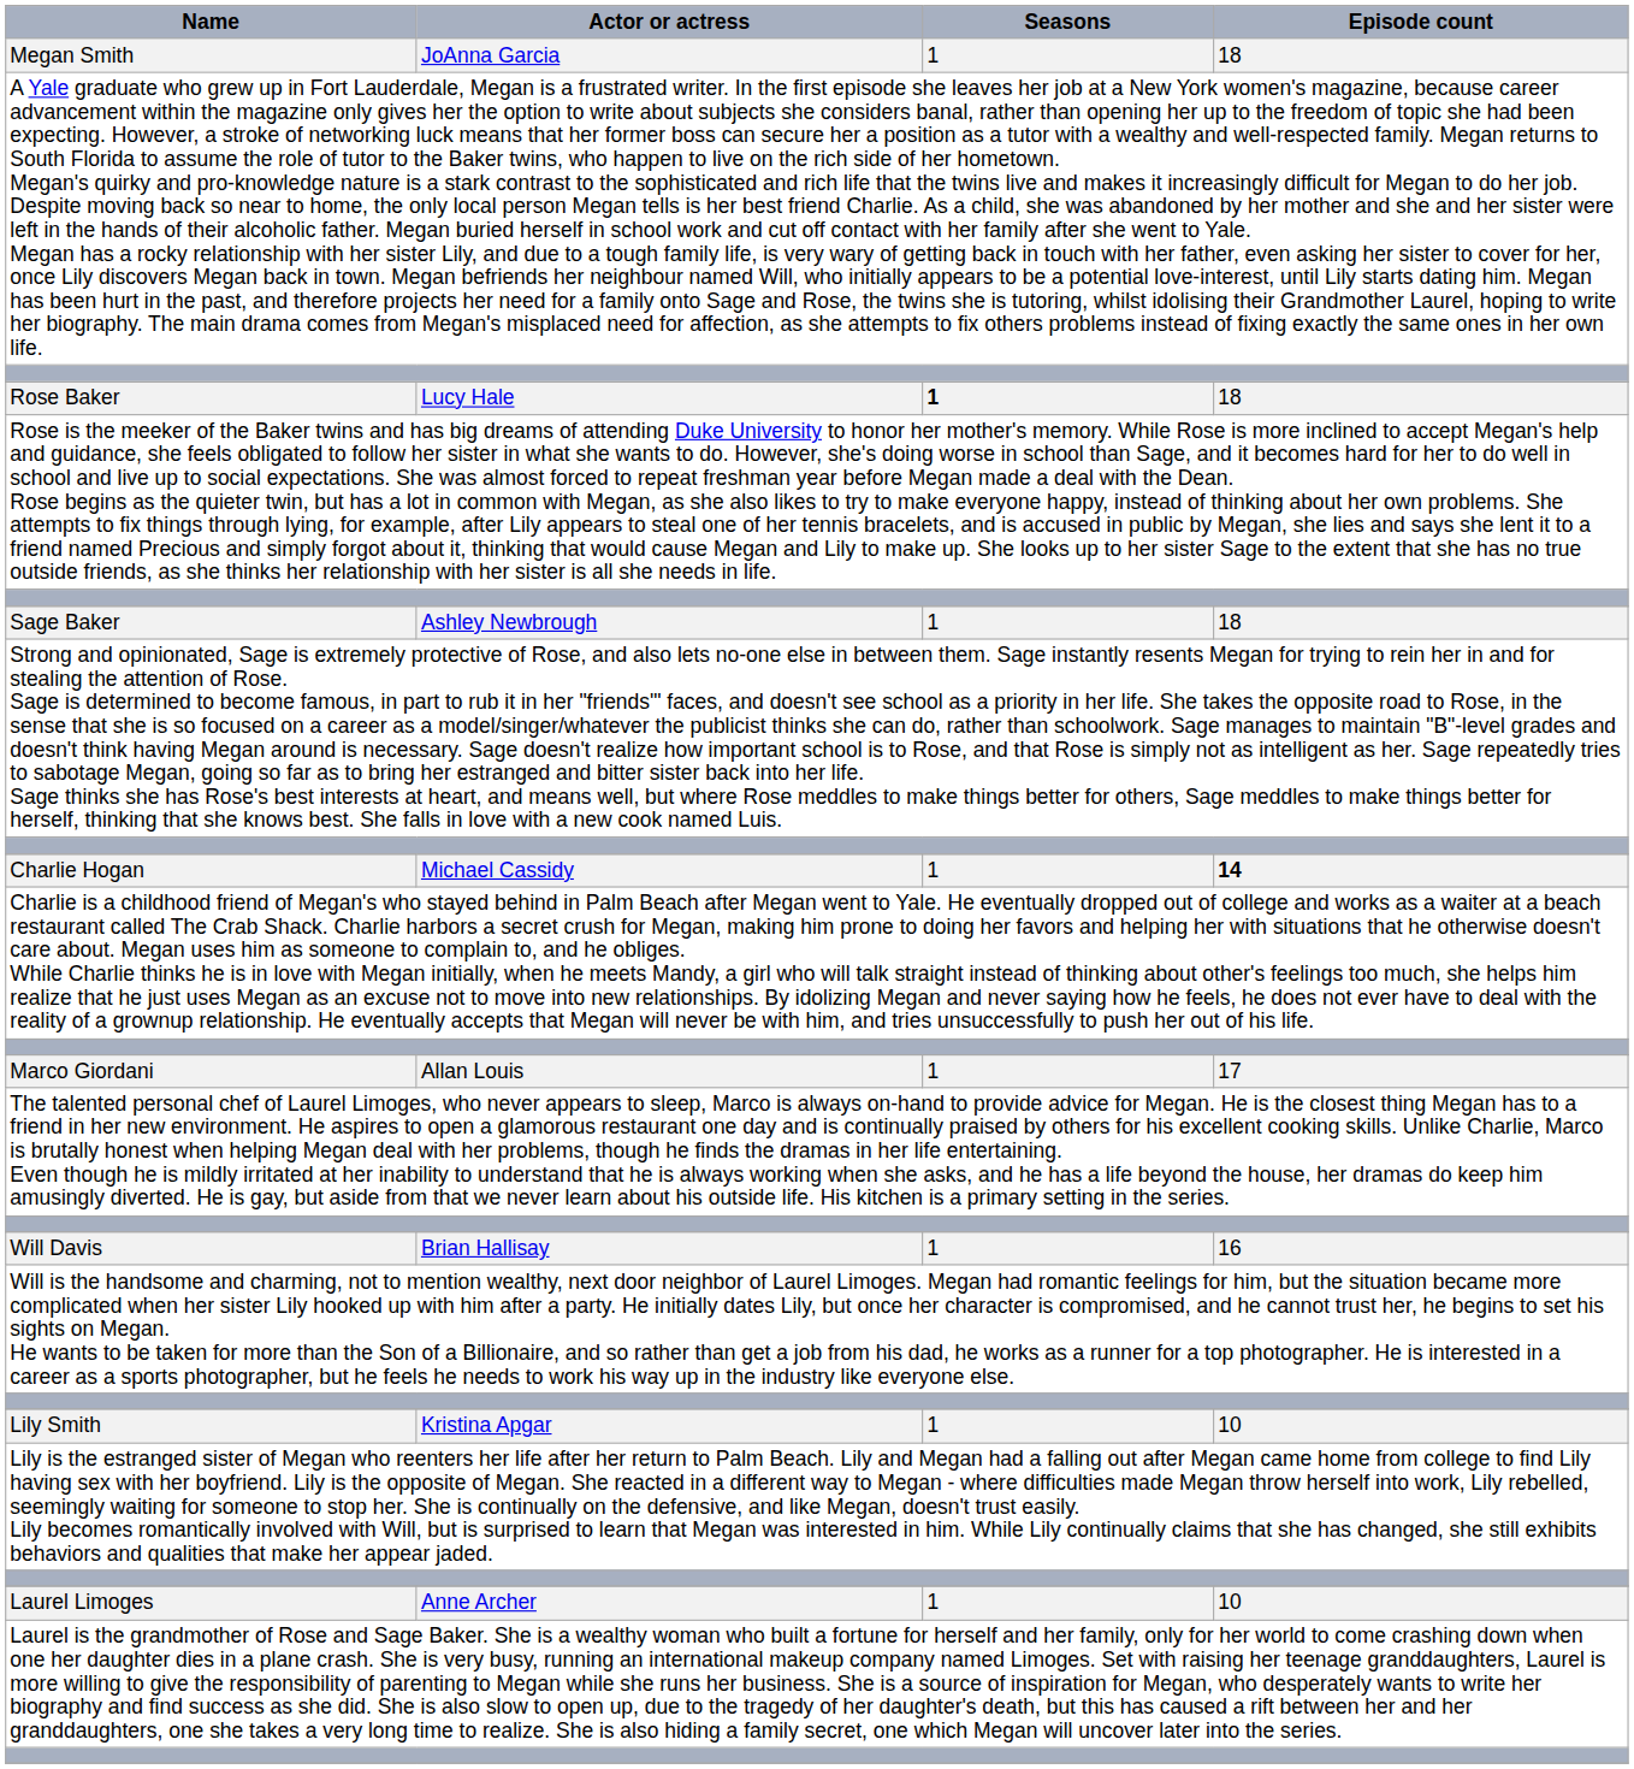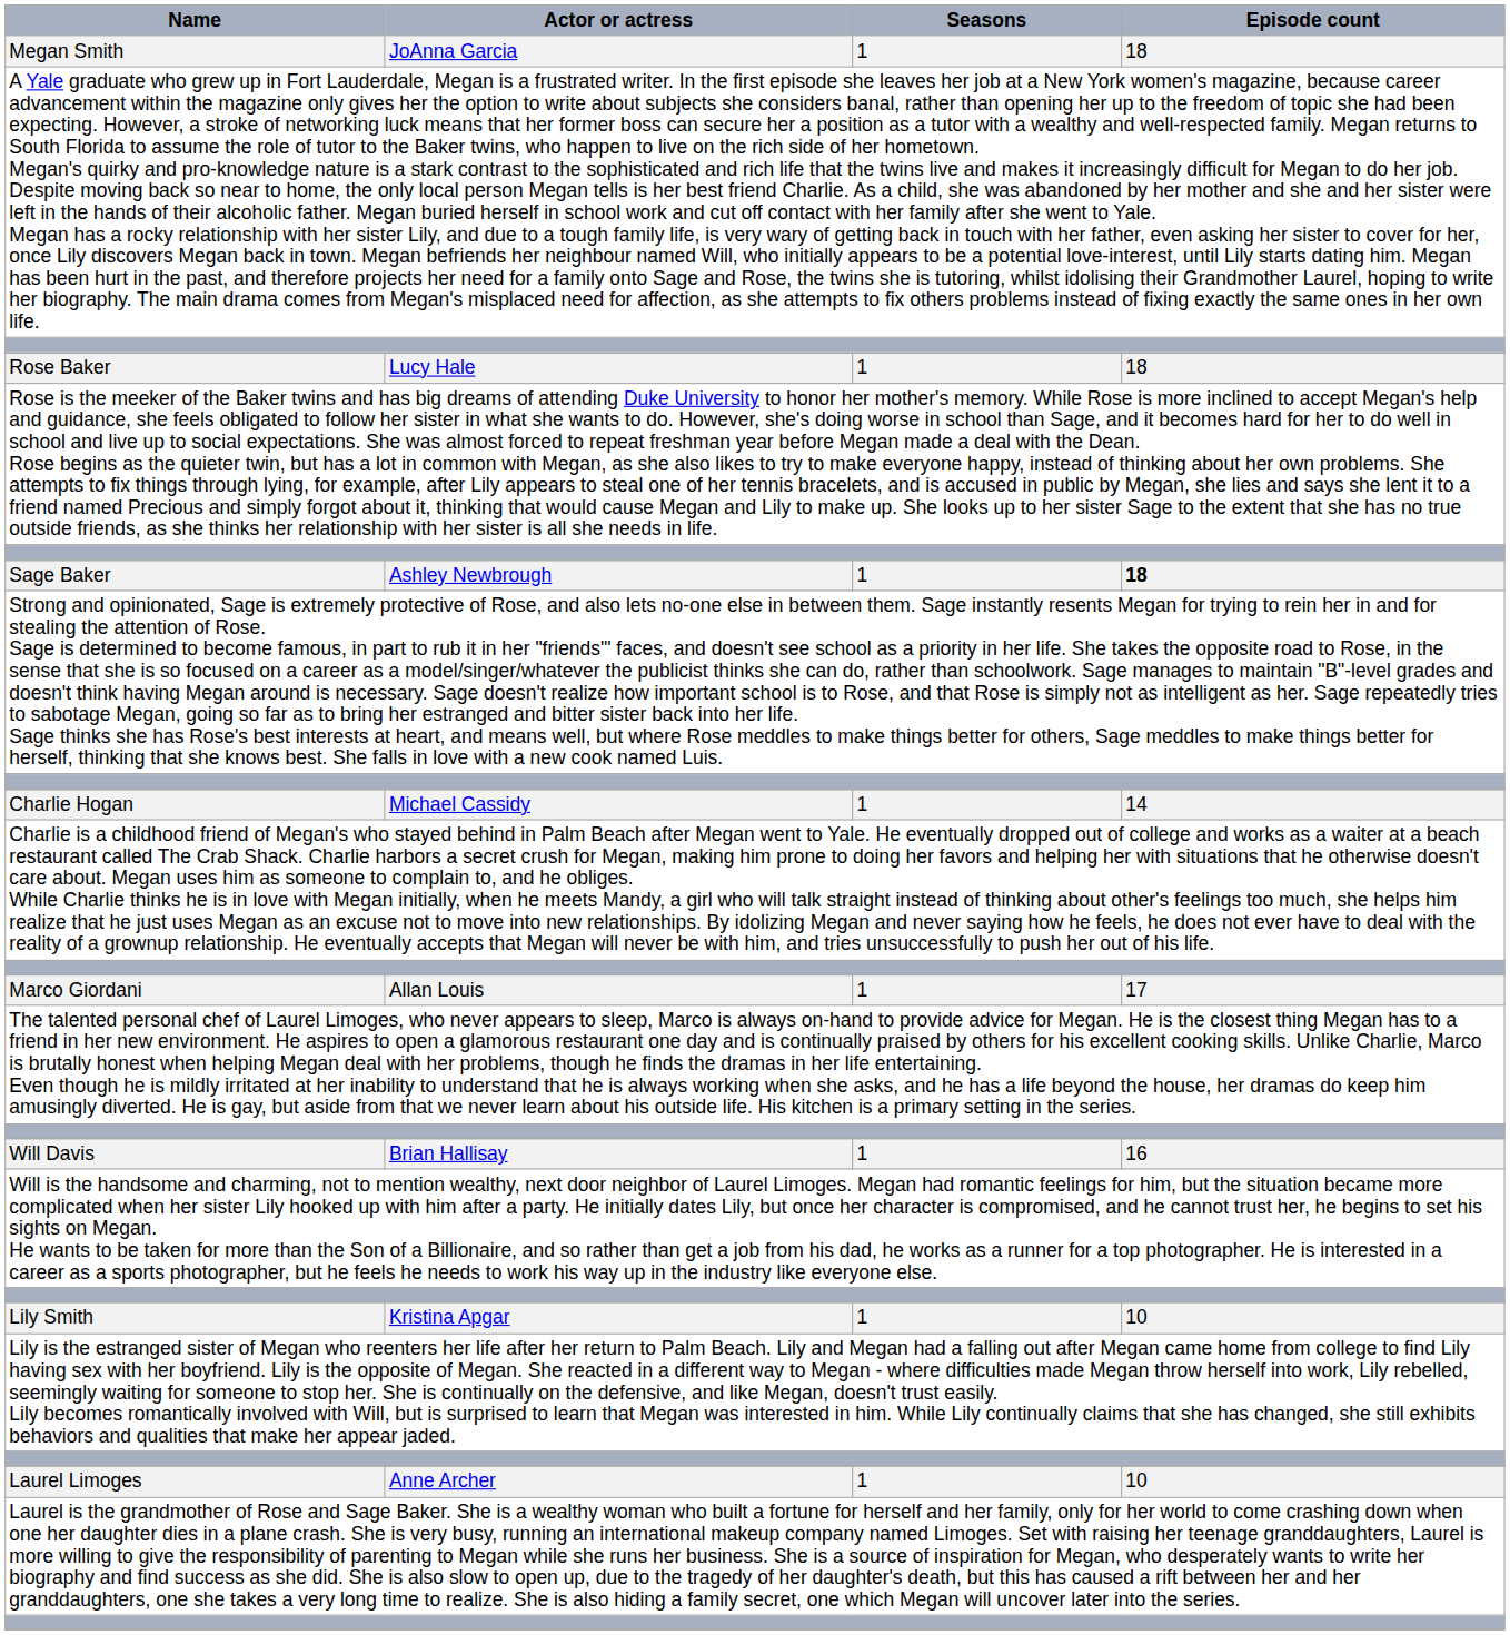Rose Baker | Seasons: bold -> normal
Sage Baker | Episode count: normal -> bold
Charlie Hogan | Episode count: bold -> normal
